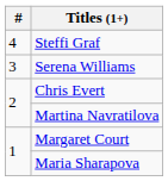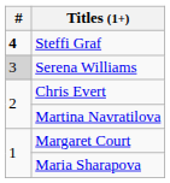Steffi Graf | #: normal -> bold
Serena Williams | #: no background -> lightgrey background
